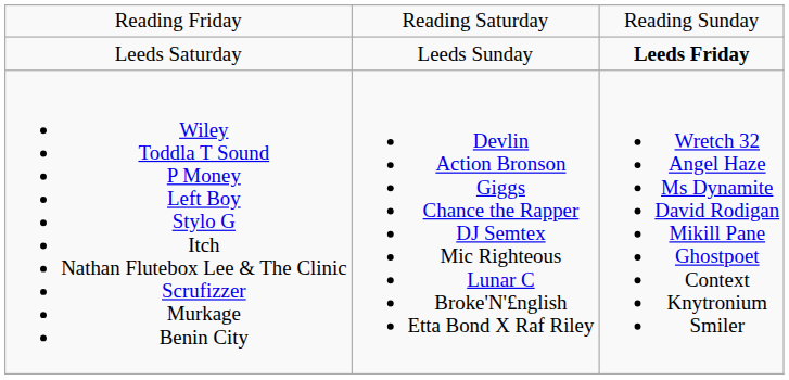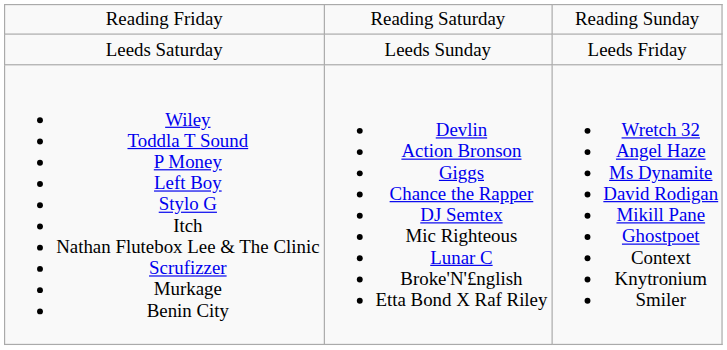Leeds Saturday | column 3: bold -> normal
